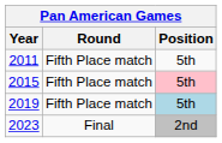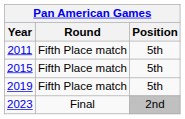2015 | Position: pink background -> no background
2019 | Position: lightblue background -> no background
